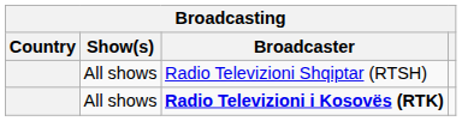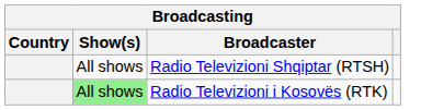row 4 | Show(s): no background -> lightgreen background
row 4 | Broadcaster: bold -> normal
